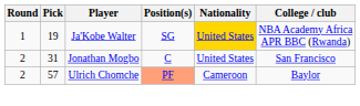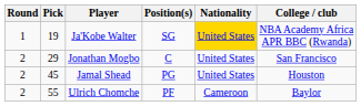Jonathan Mogbo | Pick: 31 -> 29
+ row: 2 | 45 | Jamal Shead | PG | United States | Houston
Ulrich Chomche | Pick: 57 -> 55
Ulrich Chomche | Position(s): lightsalmon background -> no background
